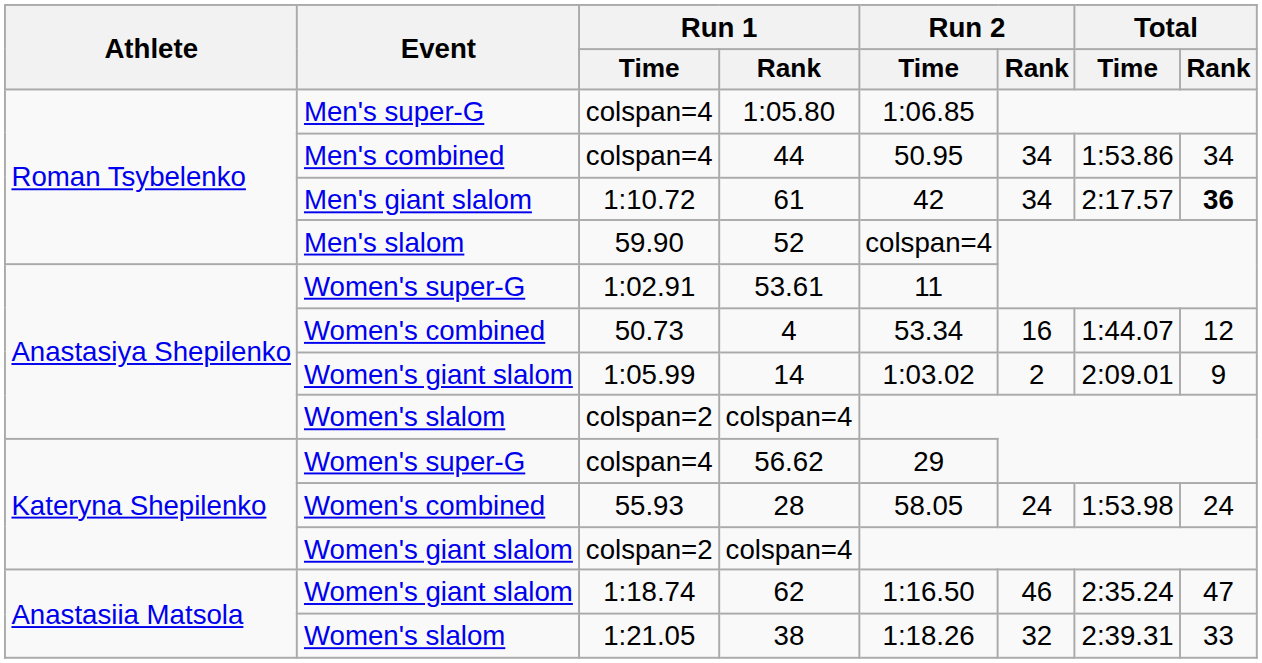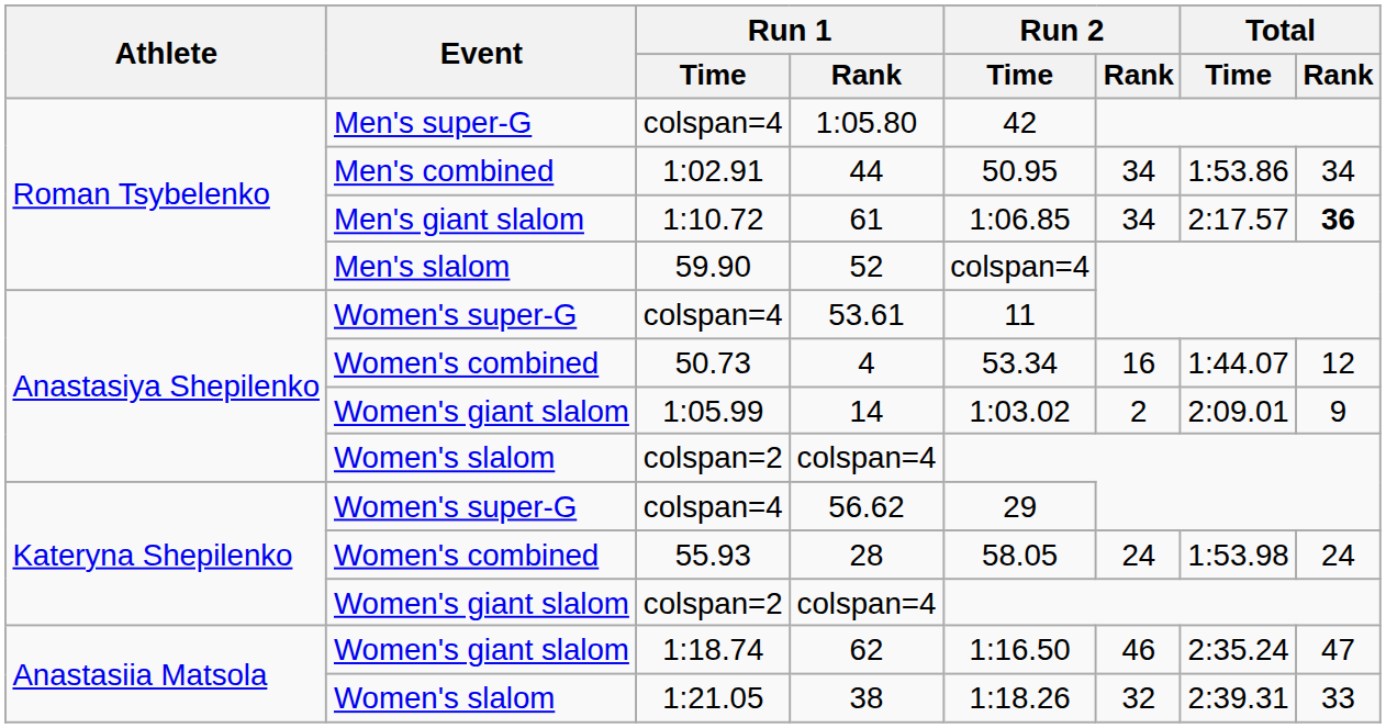1:05.80 | Run 2 / Time: 1:06.85 -> 42
44 | Run 1 / Time: colspan=4 -> 1:02.91
61 | Run 2 / Time: 42 -> 1:06.85
53.61 | Run 1 / Time: 1:02.91 -> colspan=4
